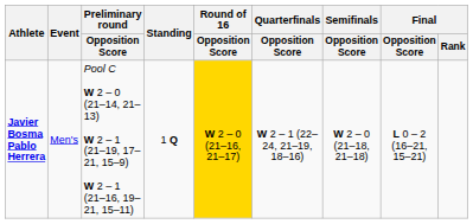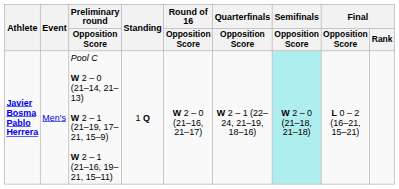Javier Bosma Pablo Herrera | Round of 16 / Opposition Score: gold background -> no background
Javier Bosma Pablo Herrera | Semifinals / Opposition Score: no background -> paleturquoise background
